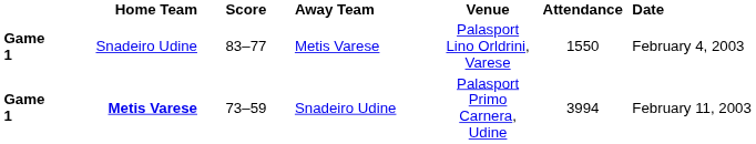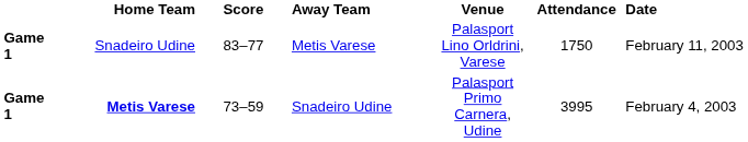row 2 | Attendance: 1550 -> 1750
row 2 | Date: February 4, 2003 -> February 11, 2003
row 3 | Attendance: 3994 -> 3995
row 3 | Date: February 11, 2003 -> February 4, 2003
